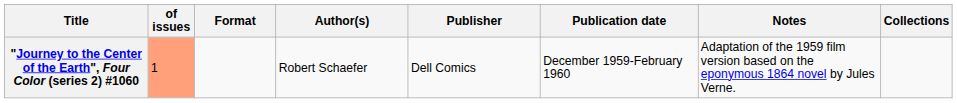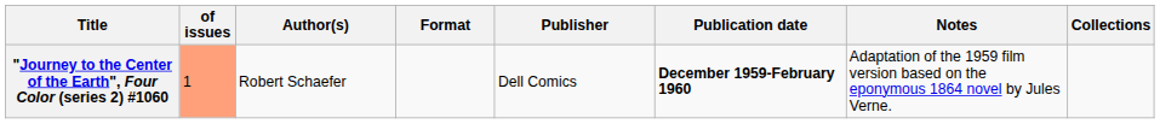columns swapped: Format <-> Author(s)
row 2 | Publication date: normal -> bold
